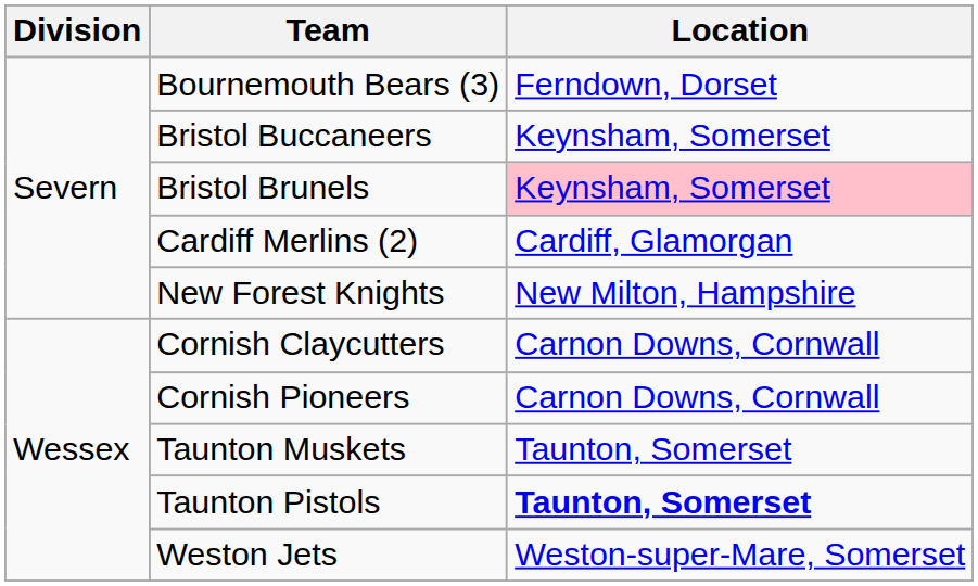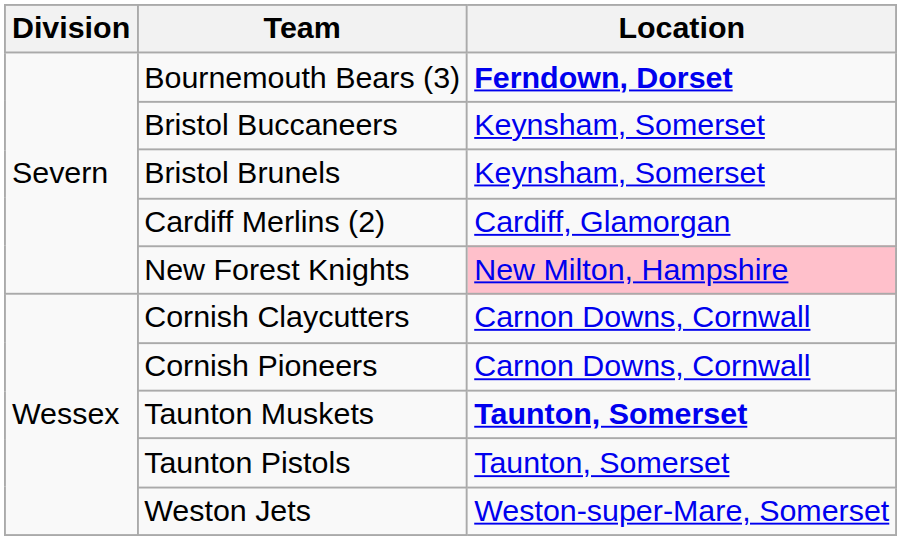Bournemouth Bears (3) | Location: normal -> bold
Bristol Brunels | Location: pink background -> no background
New Forest Knights | Location: no background -> pink background
Taunton Muskets | Location: normal -> bold
Taunton Pistols | Location: bold -> normal
